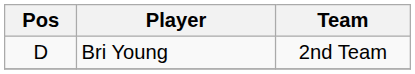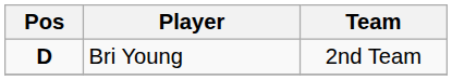Bri Young | Pos: normal -> bold
